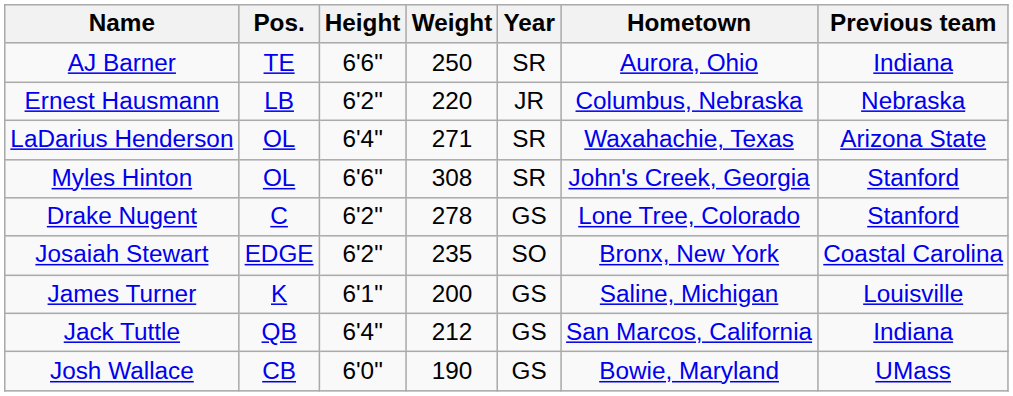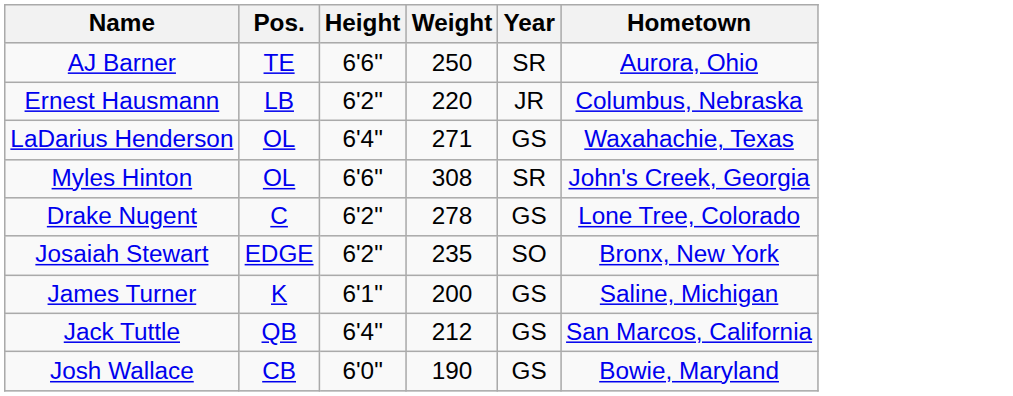- column: Previous team | Indiana | Nebraska | Arizona State | Stanford | Stanford | Coastal Carolina | Louisville | Indiana | UMass
LaDarius Henderson | Year: SR -> GS
